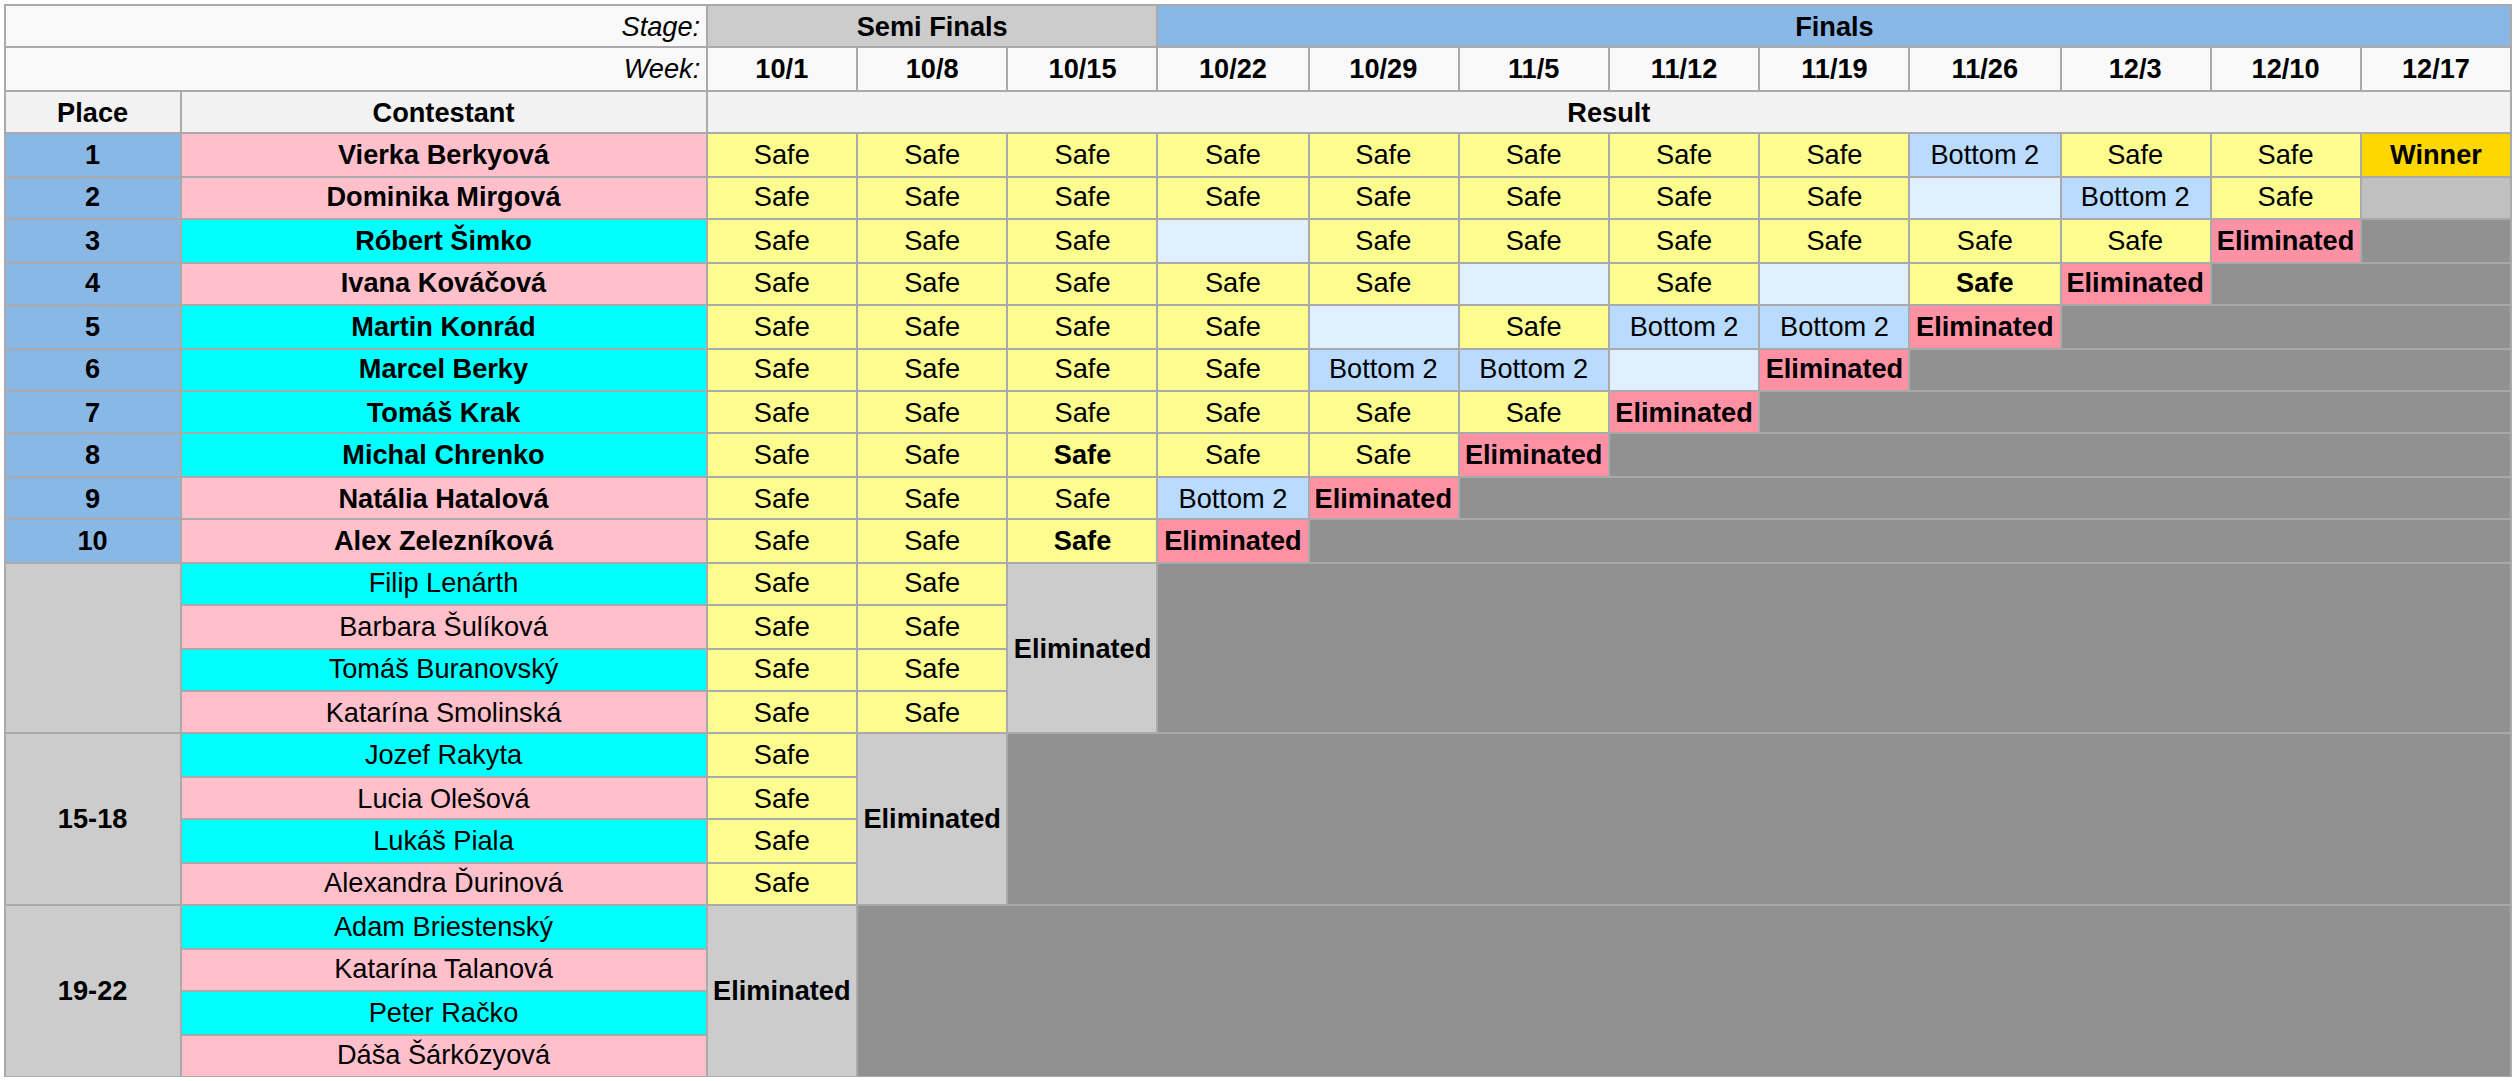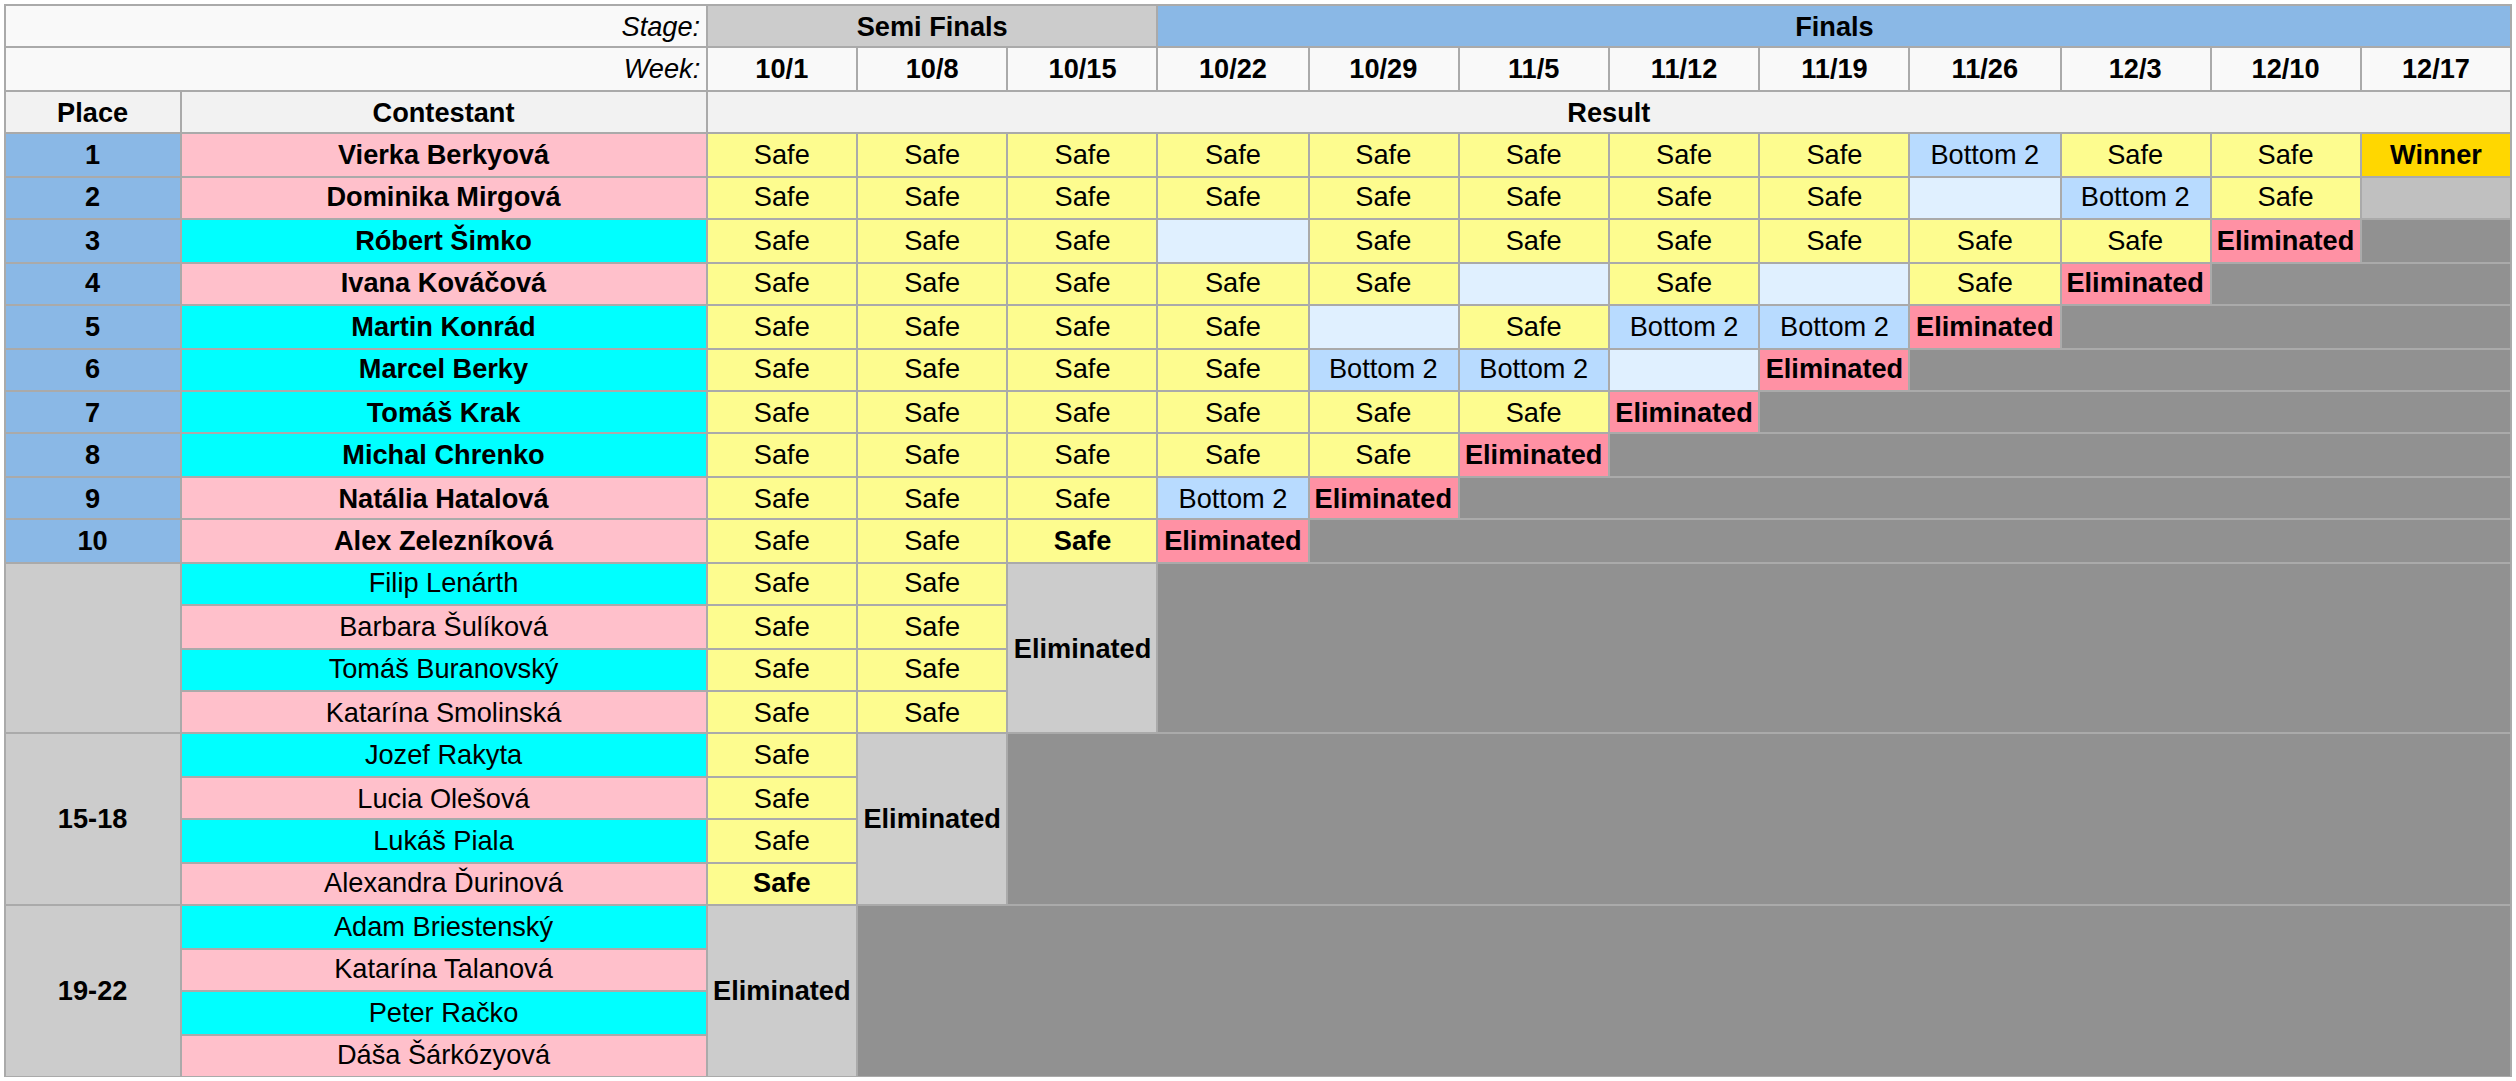Ivana Kováčová | column 11: bold -> normal
Michal Chrenko | column 5: bold -> normal
Alexandra Ďurinová | column 3: normal -> bold
